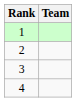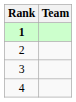1 | Rank: normal -> bold
